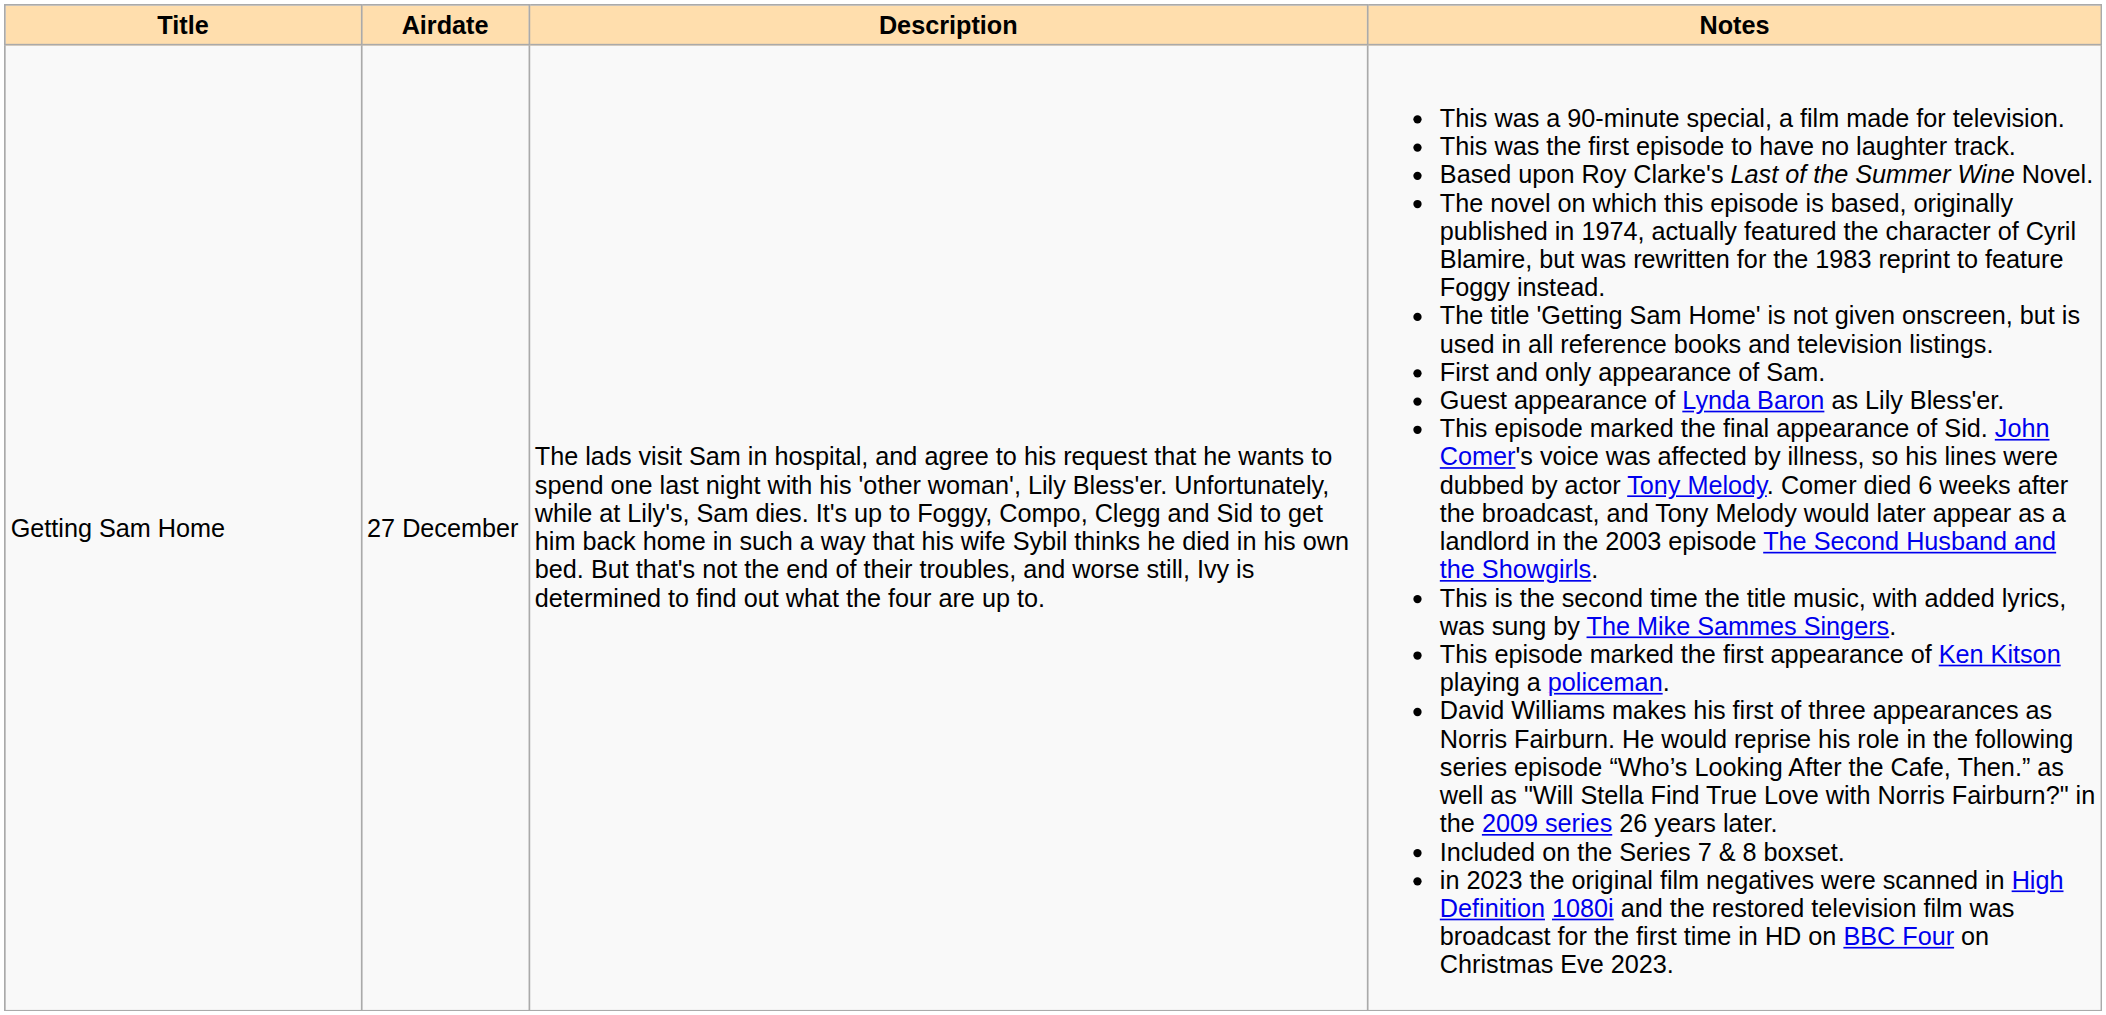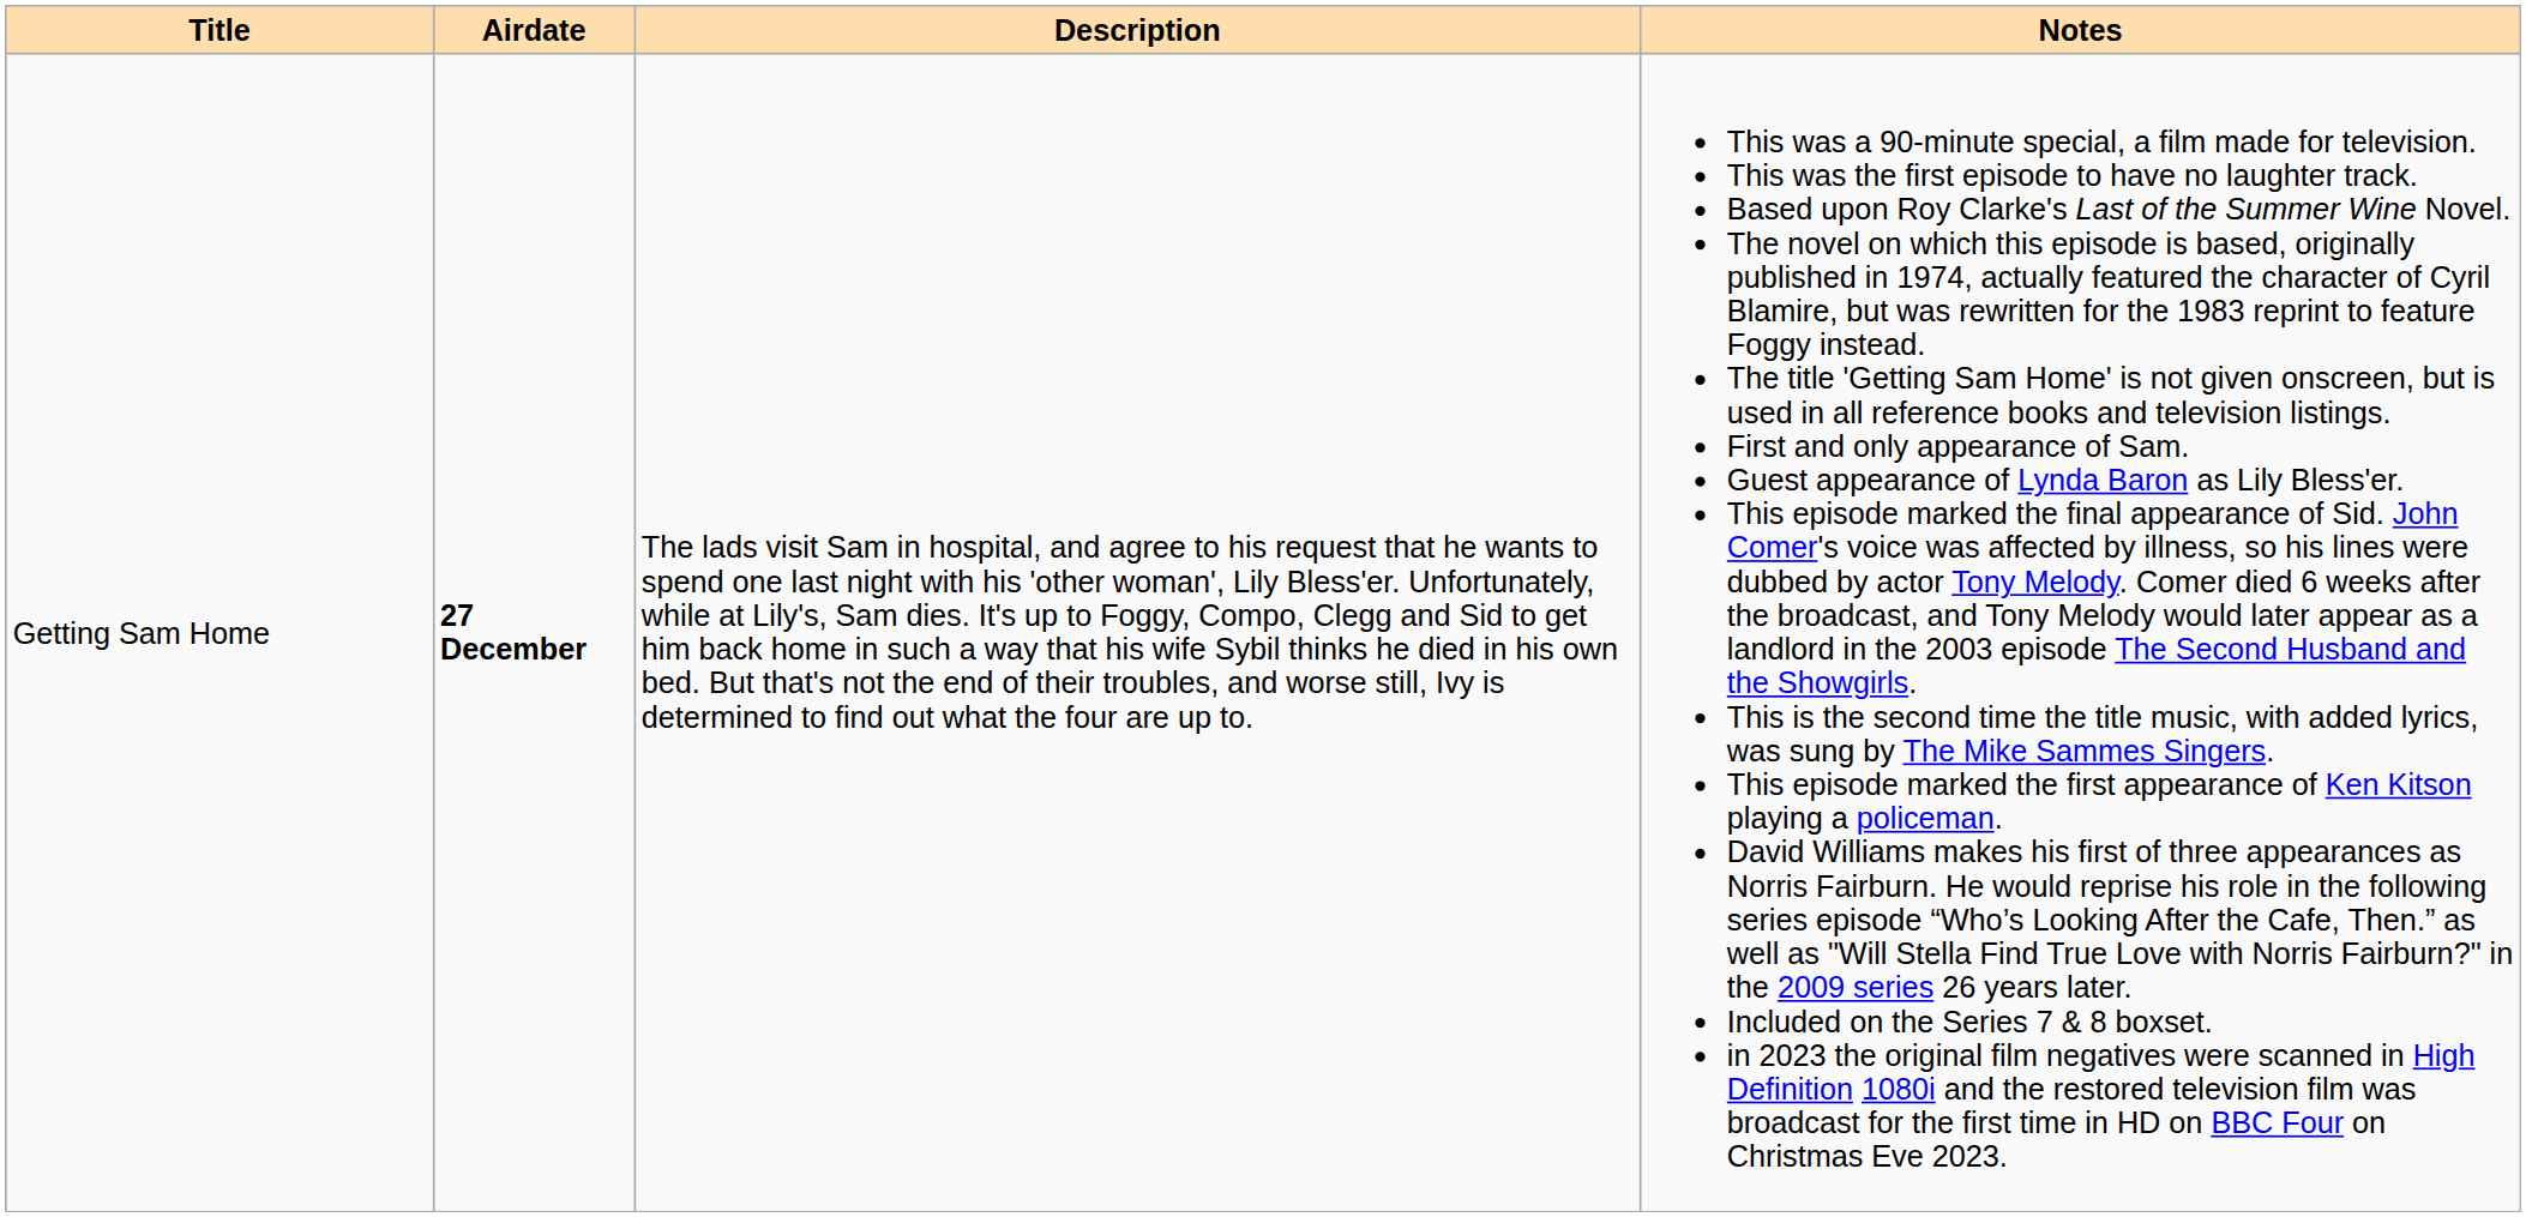Getting Sam Home | Airdate: normal -> bold
